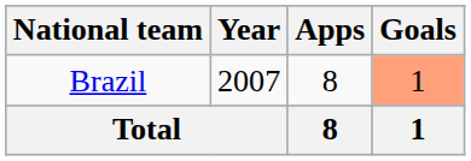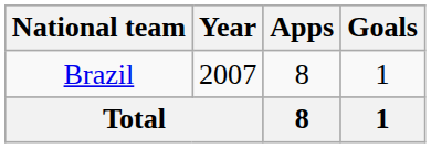Brazil | Goals: lightsalmon background -> no background
